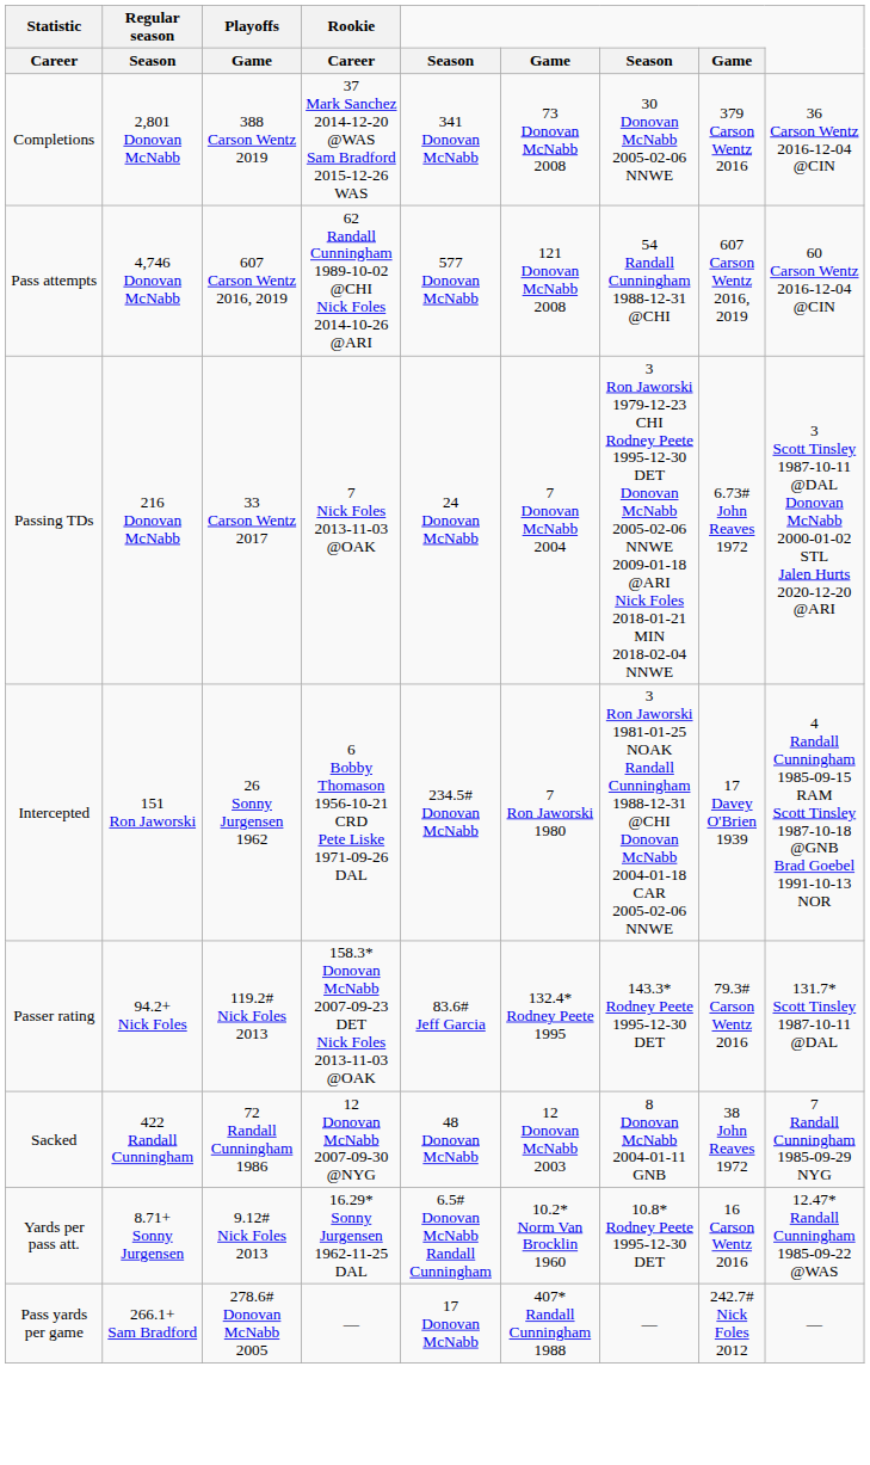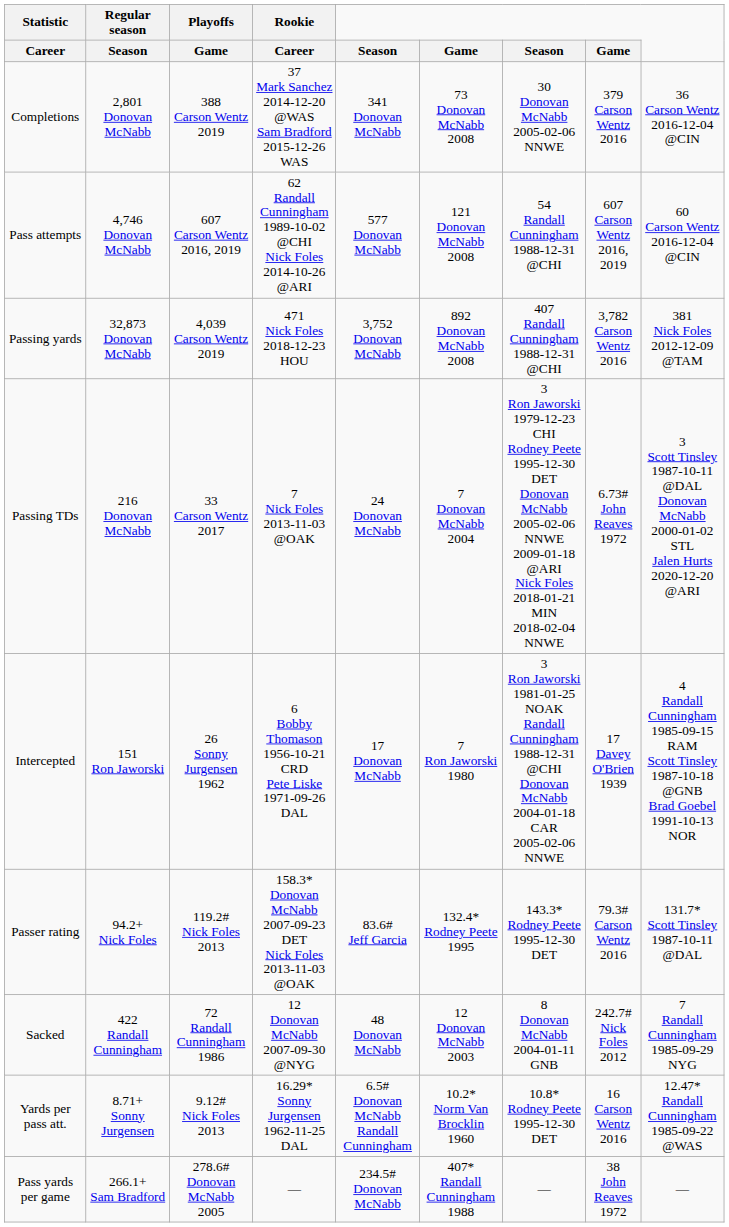+ row: Passing yards | 32,873 Donovan McNabb | 4,039 Carson Wentz 2019 | 471 Nick Foles 2018-12-23 HOU | 3,752 Donovan McNabb | 892 Donovan McNabb 2008 | 407 Randall Cunningham 1988-12-31 @CHI | 3,782 Carson Wentz 2016 | 381 Nick Foles 2012-12-09 @TAM
Intercepted | column 5: 234.5# Donovan McNabb -> 17 Donovan McNabb
Sacked | column 8: 38 John Reaves 1972 -> 242.7# Nick Foles 2012
Pass yards per game | column 5: 17 Donovan McNabb -> 234.5# Donovan McNabb
Pass yards per game | column 8: 242.7# Nick Foles 2012 -> 38 John Reaves 1972
